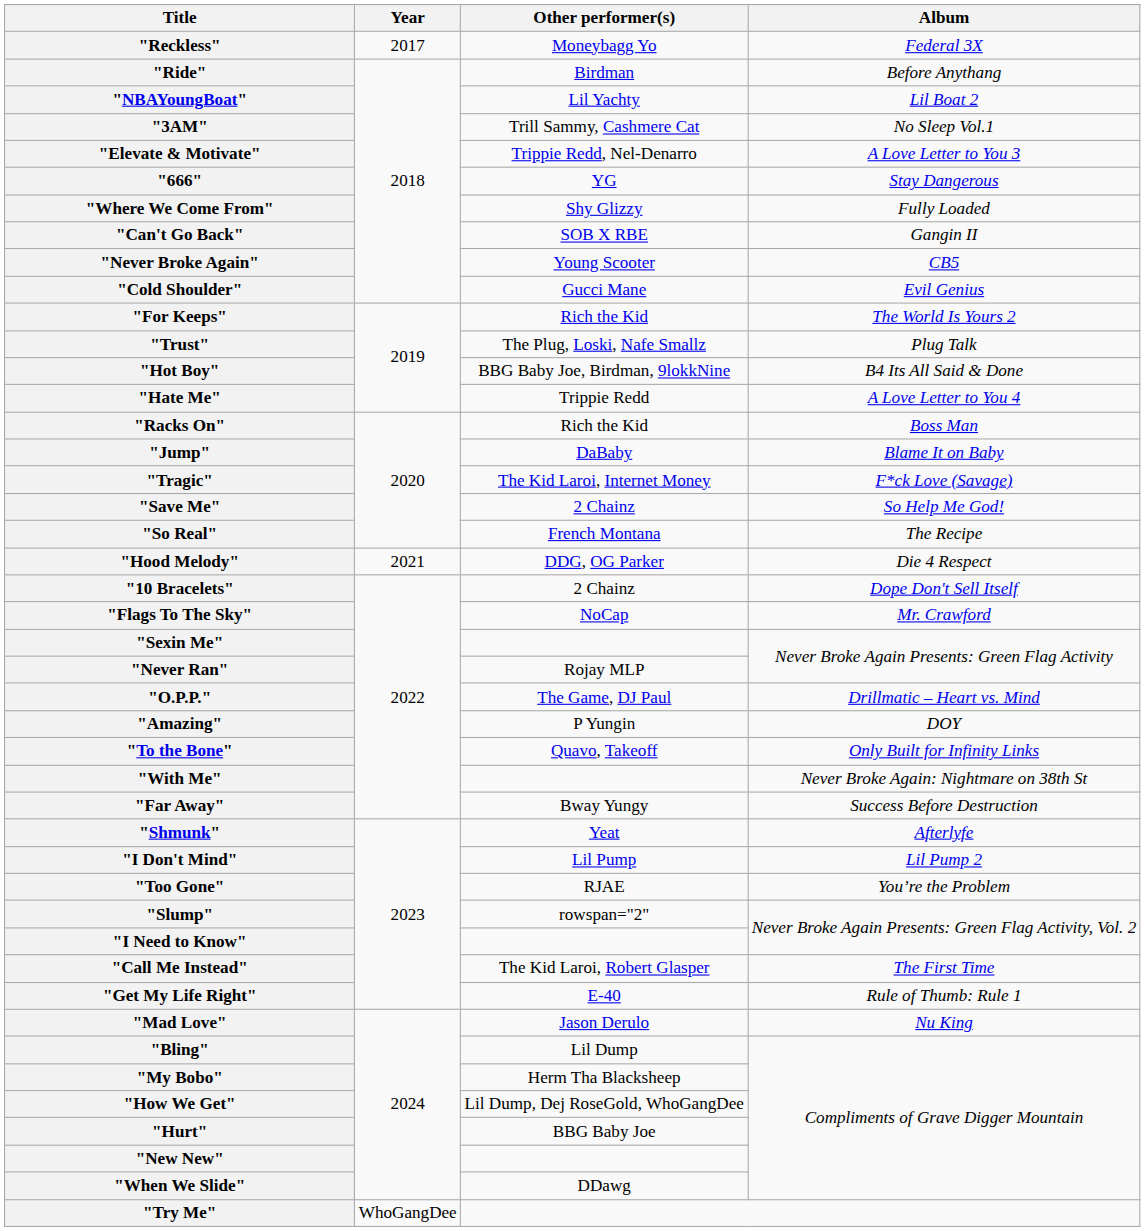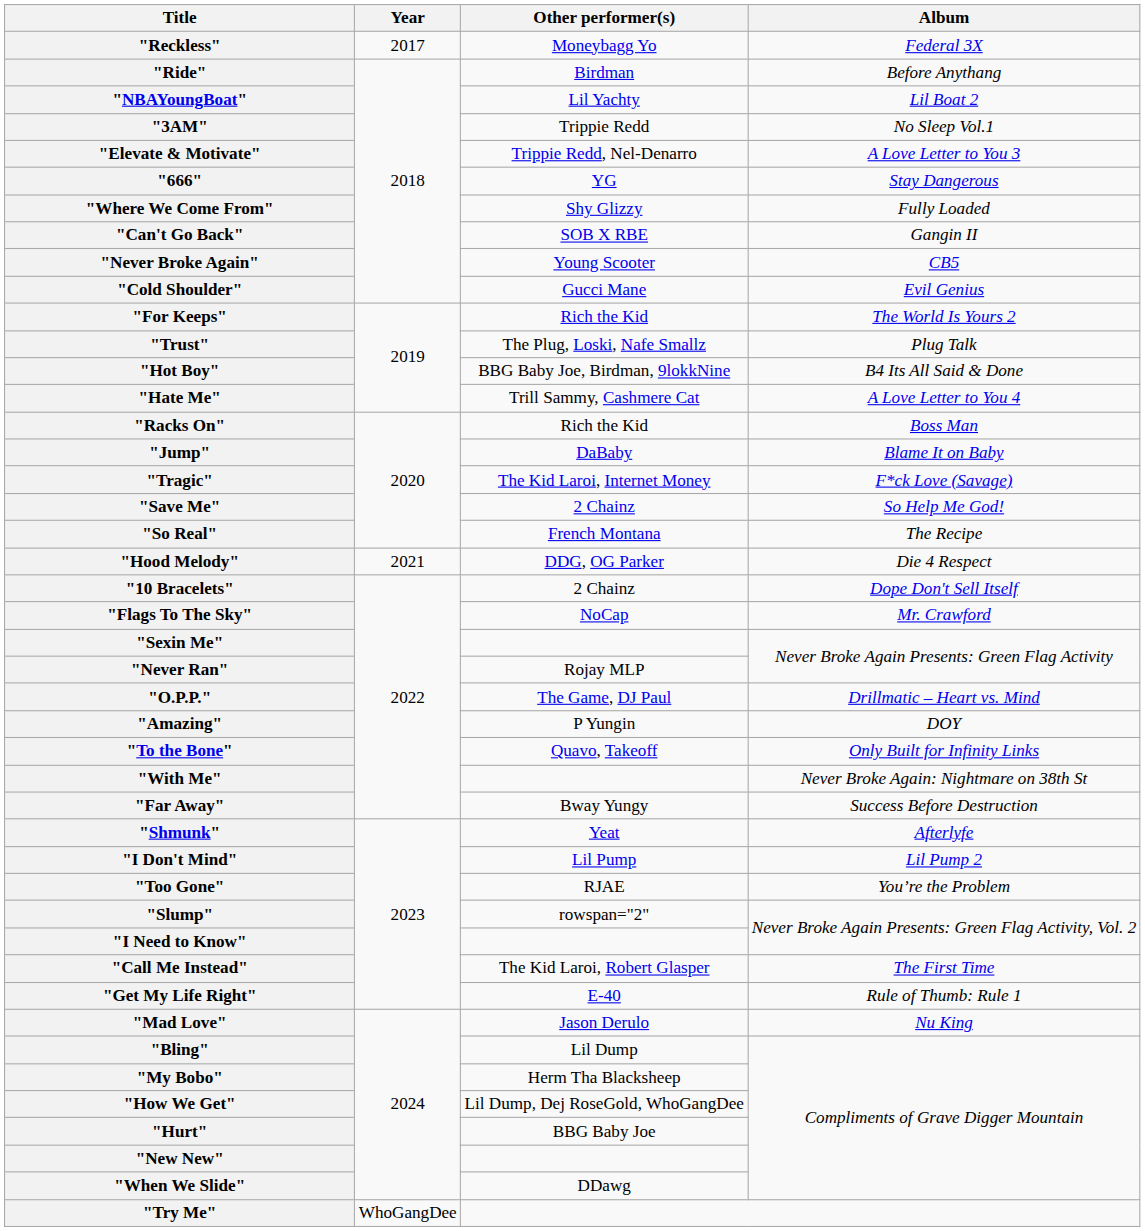"3AM" | Other performer(s): Trill Sammy, Cashmere Cat -> Trippie Redd
"Hate Me" | Other performer(s): Trippie Redd -> Trill Sammy, Cashmere Cat
